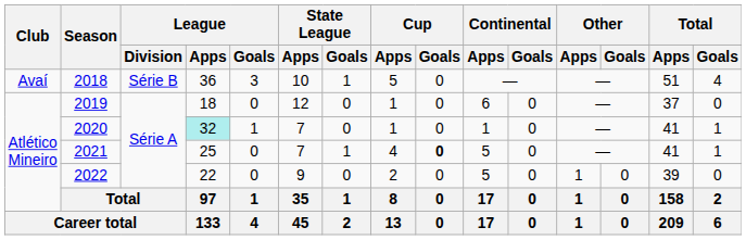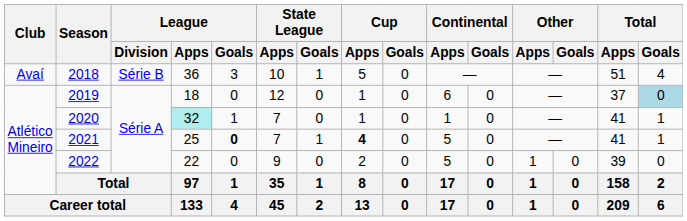2019 | Total / Goals: no background -> lightblue background
2021 | League / Goals: normal -> bold
2021 | Cup / Apps: normal -> bold
2021 | Cup / Goals: bold -> normal
